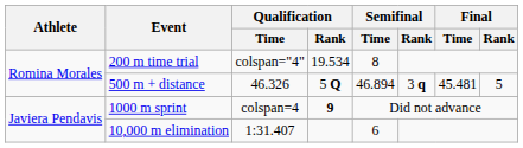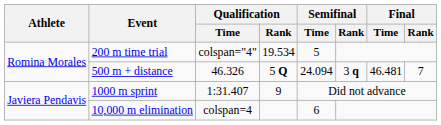200 m time trial | Semifinal / Time: 8 -> 5
500 m + distance | Semifinal / Time: 46.894 -> 24.094
500 m + distance | Final / Time: 45.481 -> 46.481
500 m + distance | Final / Rank: 5 -> 7
1000 m sprint | Qualification / Time: colspan=4 -> 1:31.407
1000 m sprint | Qualification / Rank: bold -> normal
10,000 m elimination | Qualification / Time: 1:31.407 -> colspan=4
